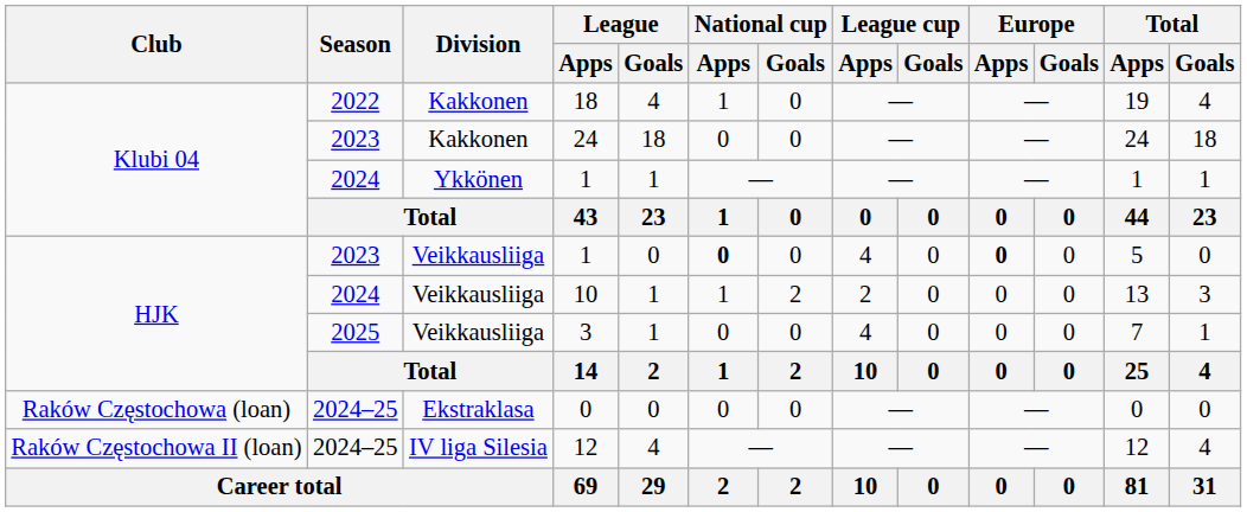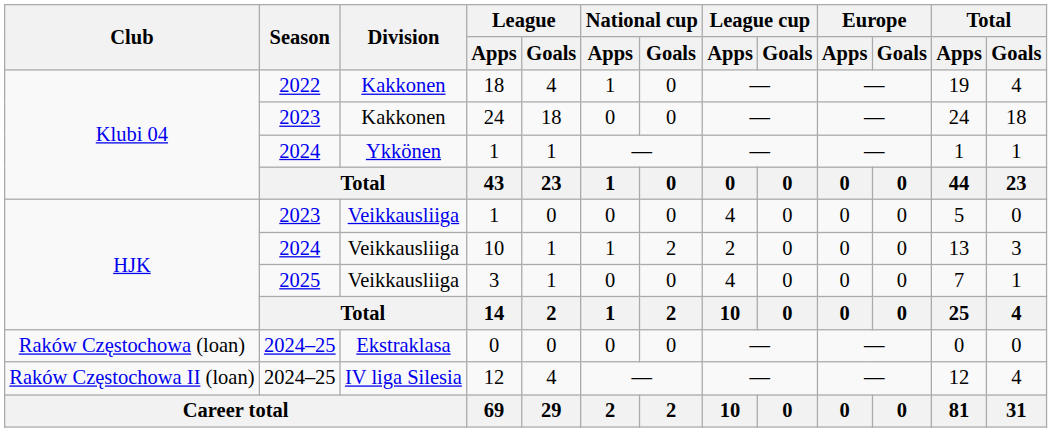2023 / 1 | National cup / Apps: bold -> normal
2023 / 1 | Europe / Apps: bold -> normal
